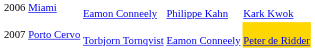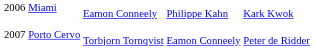2007 Porto Cervo | column 4: gold background -> no background
